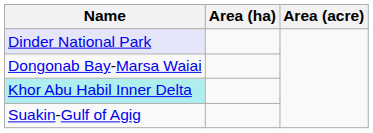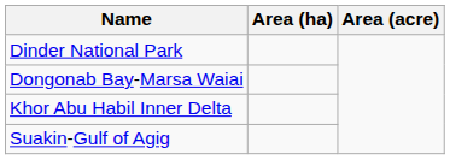Dinder National Park | Name: lavender background -> no background
Khor Abu Habil Inner Delta | Name: paleturquoise background -> no background
